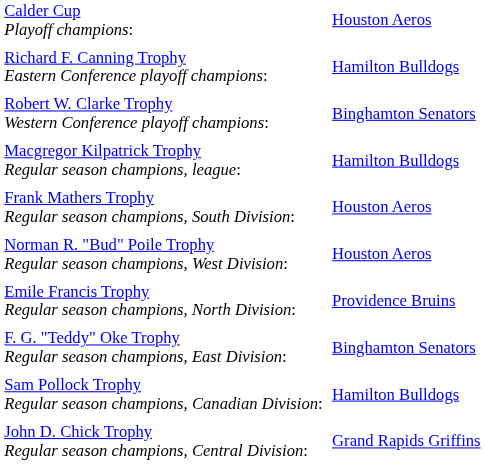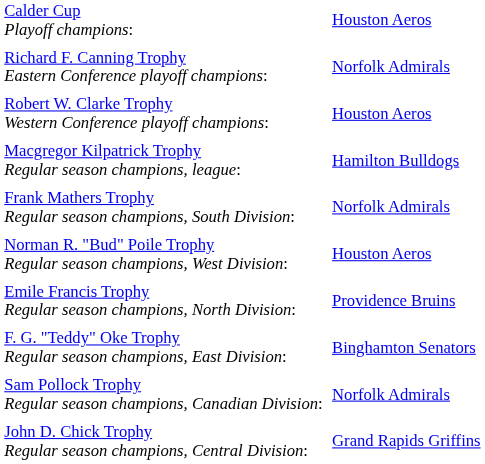row 2 | column 2: Hamilton Bulldogs -> Norfolk Admirals
row 3 | column 2: Binghamton Senators -> Houston Aeros
row 5 | column 2: Houston Aeros -> Norfolk Admirals
row 9 | column 2: Hamilton Bulldogs -> Norfolk Admirals
